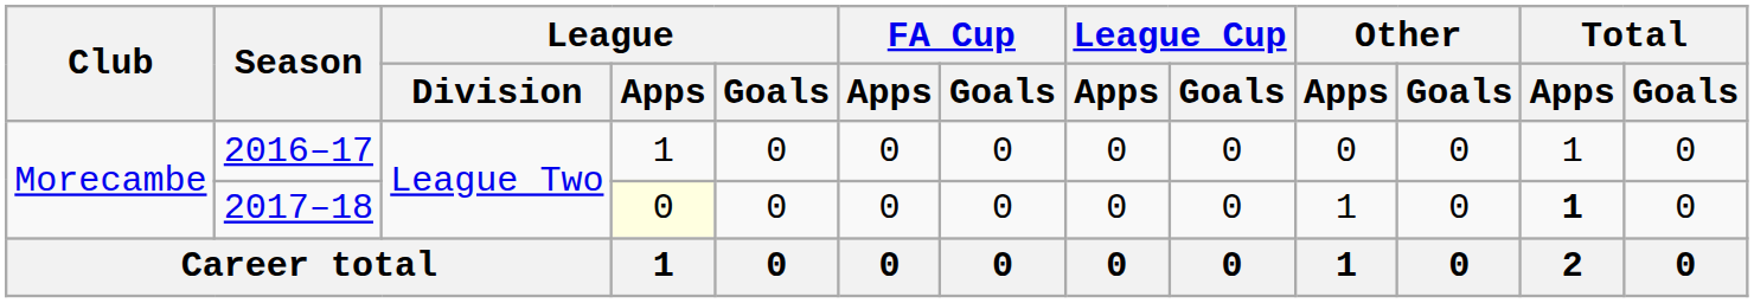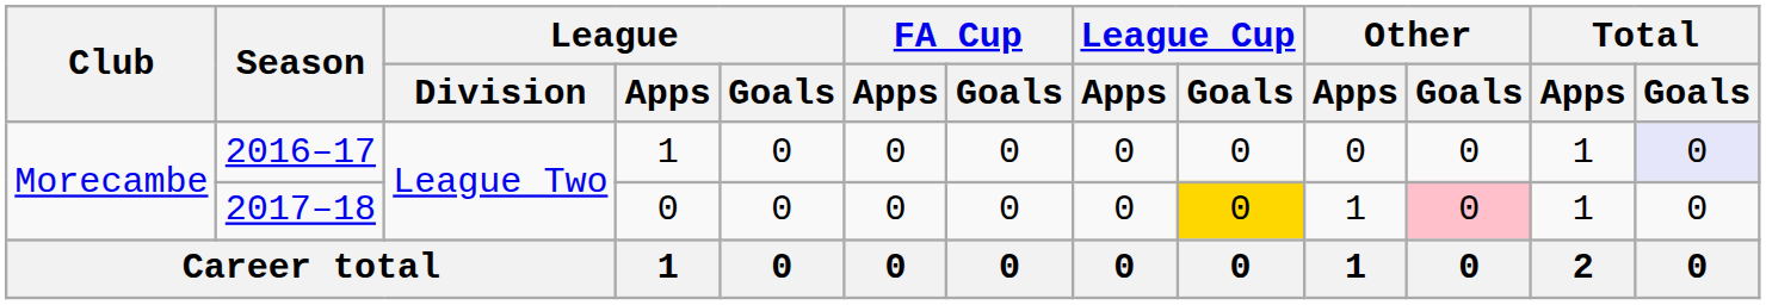2016–17 | Total / Goals: no background -> lavender background
2017–18 | League / Apps: lightyellow background -> no background
2017–18 | League Cup / Goals: no background -> gold background
2017–18 | Other / Goals: no background -> pink background
2017–18 | Total / Apps: bold -> normal
